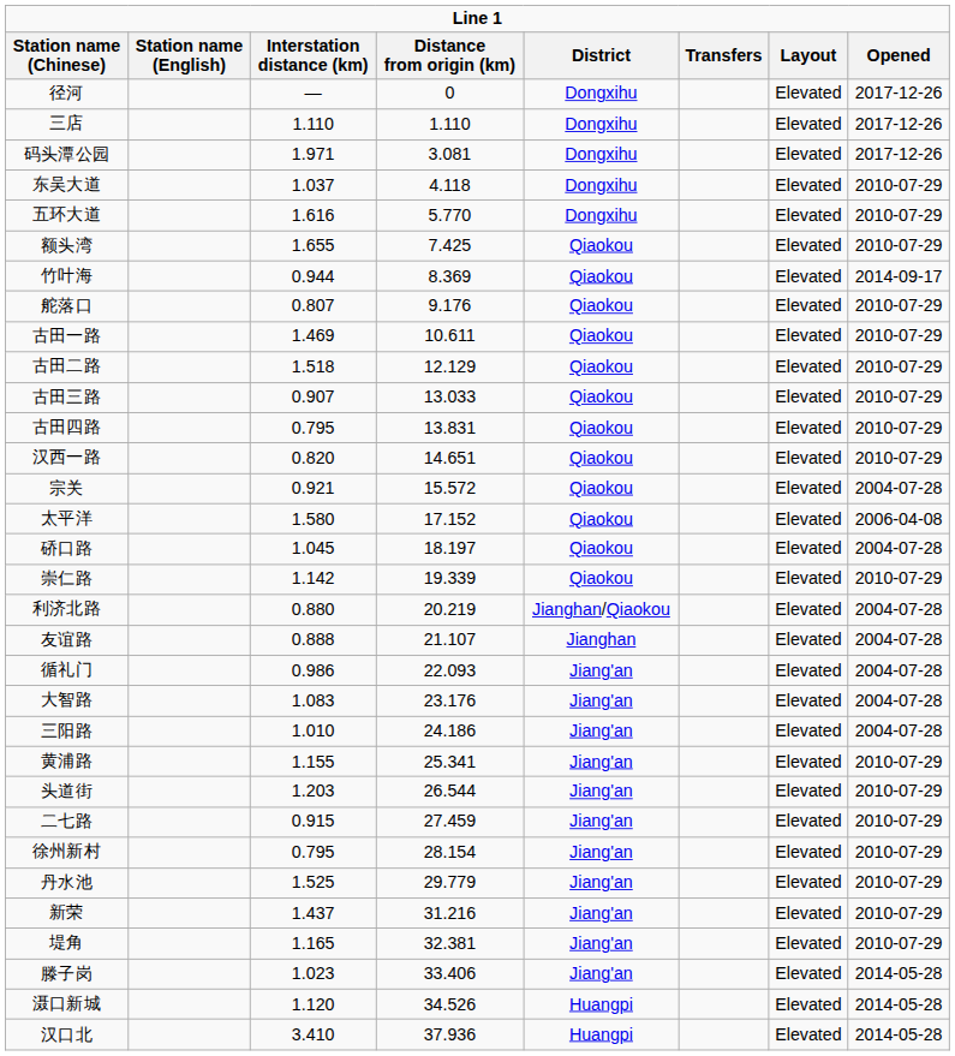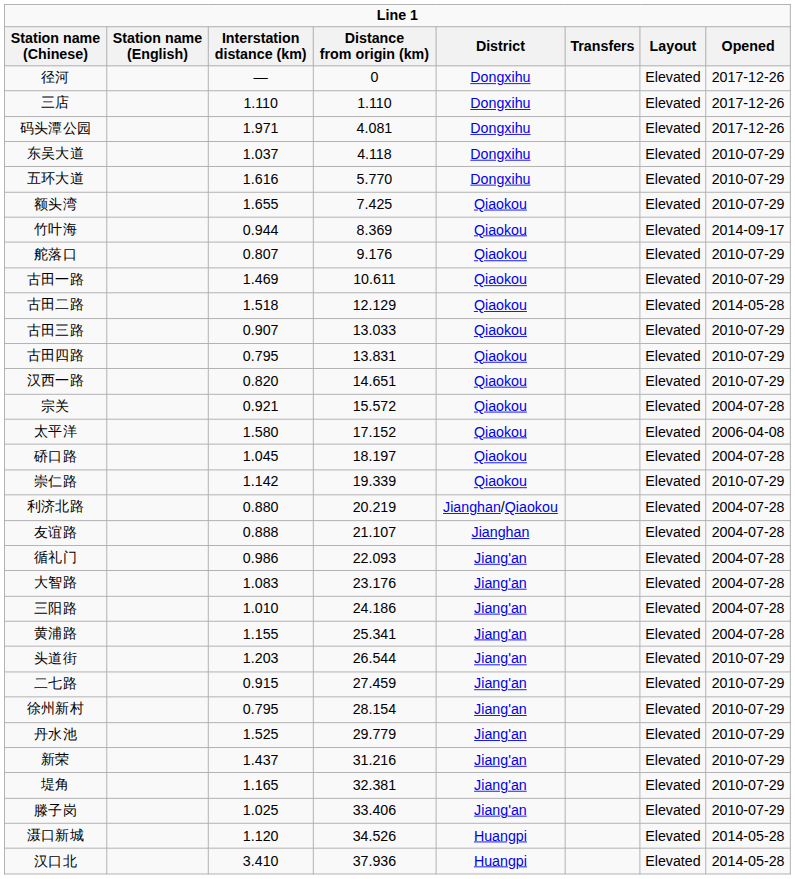码头潭公园 | column 4: 3.081 -> 4.081
古田二路 | column 8: 2010-07-29 -> 2014-05-28
黄浦路 | column 8: 2010-07-29 -> 2004-07-28
滕子岗 | column 3: 1.023 -> 1.025
滕子岗 | column 8: 2014-05-28 -> 2010-07-29
